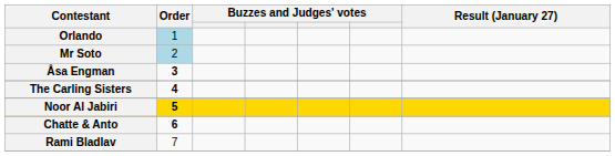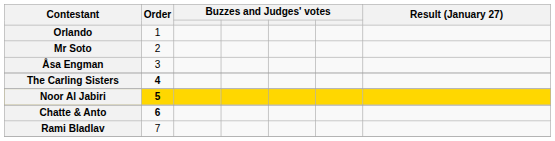Orlando | Order: lightblue background -> no background
Mr Soto | Order: lightblue background -> no background
Åsa Engman | Order: bold -> normal
